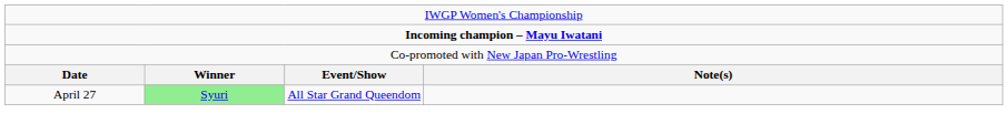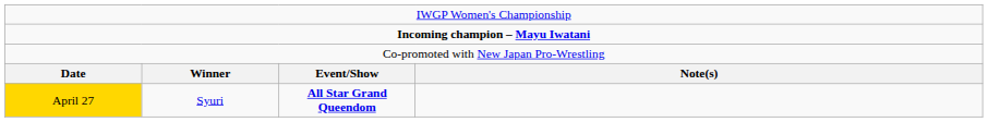April 27 | column 1: no background -> gold background
April 27 | column 2: lightgreen background -> no background
April 27 | column 3: normal -> bold
